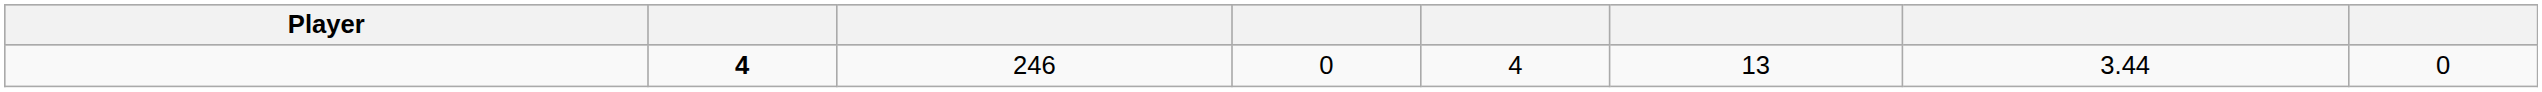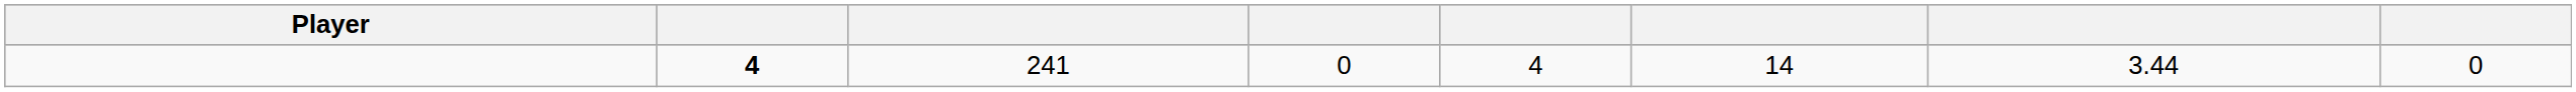row 2 | column 3: 246 -> 241
row 2 | column 6: 13 -> 14
